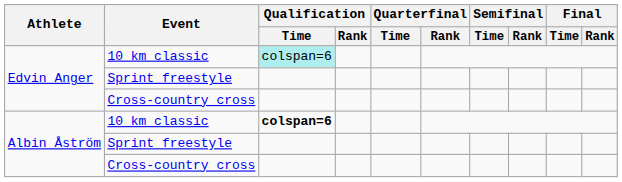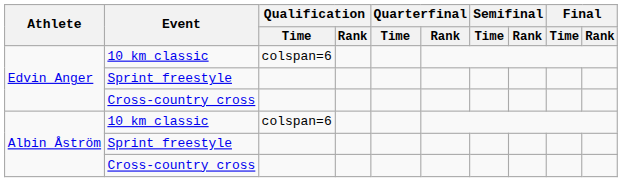Edvin Anger / 10 km classic | Qualification / Time: paleturquoise background -> no background
Albin Åström / 10 km classic | Qualification / Time: bold -> normal
